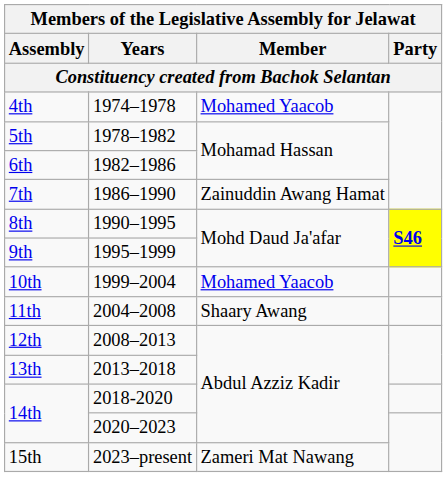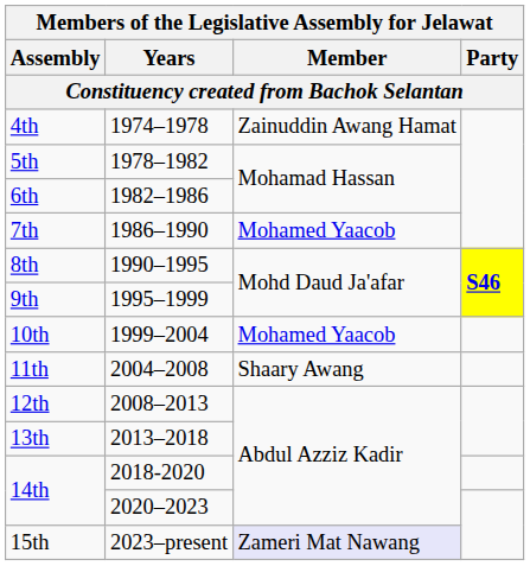4th | Member: Mohamed Yaacob -> Zainuddin Awang Hamat
7th | Member: Zainuddin Awang Hamat -> Mohamed Yaacob
15th | Member: no background -> lavender background
